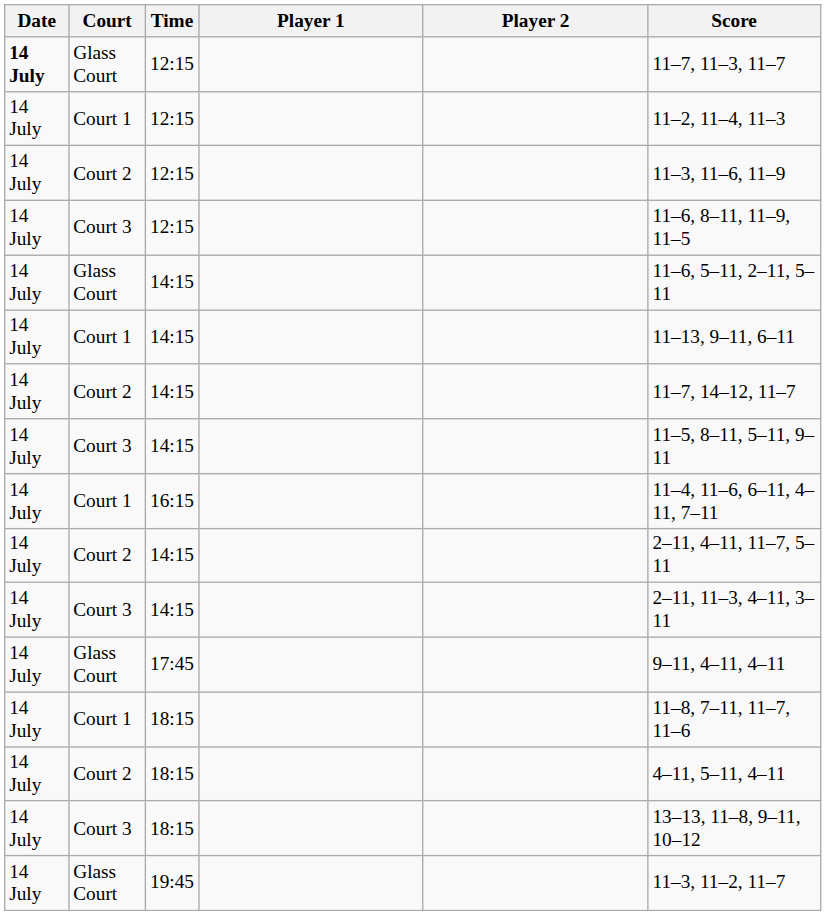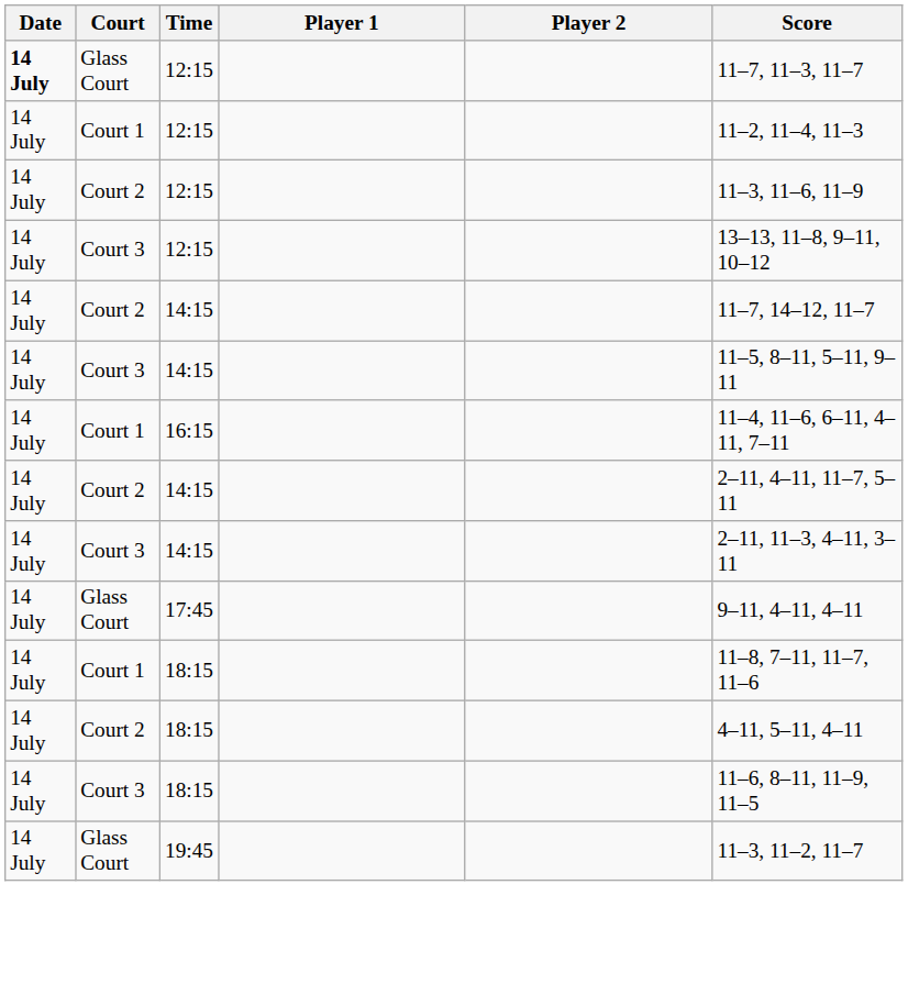Court 3 / 12:15 | Score: 11–6, 8–11, 11–9, 11–5 -> 13–13, 11–8, 9–11, 10–12
- row: 14 July | Glass Court | 14:15 | 11–6, 5–11, 2–11, 5–11
- row: 14 July | Court 1 | 14:15 | 11–13, 9–11, 6–11
Court 3 / 18:15 | Score: 13–13, 11–8, 9–11, 10–12 -> 11–6, 8–11, 11–9, 11–5
